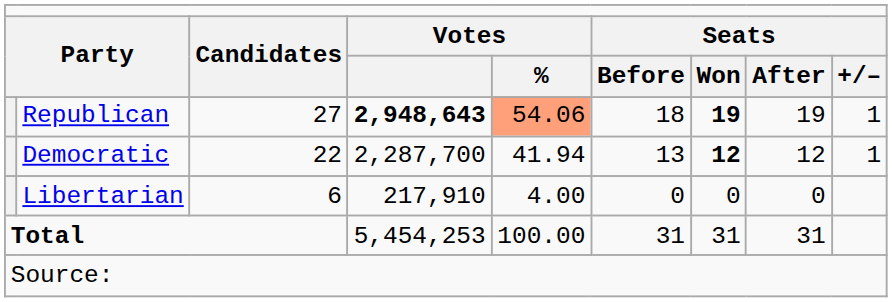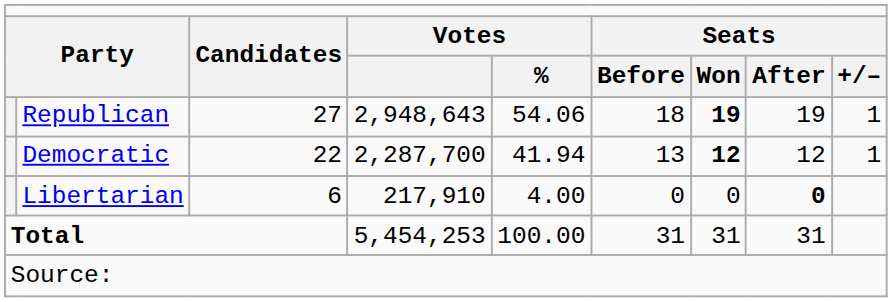Republican | column 4: bold -> normal
Republican | column 5: lightsalmon background -> no background
Libertarian | column 8: normal -> bold
